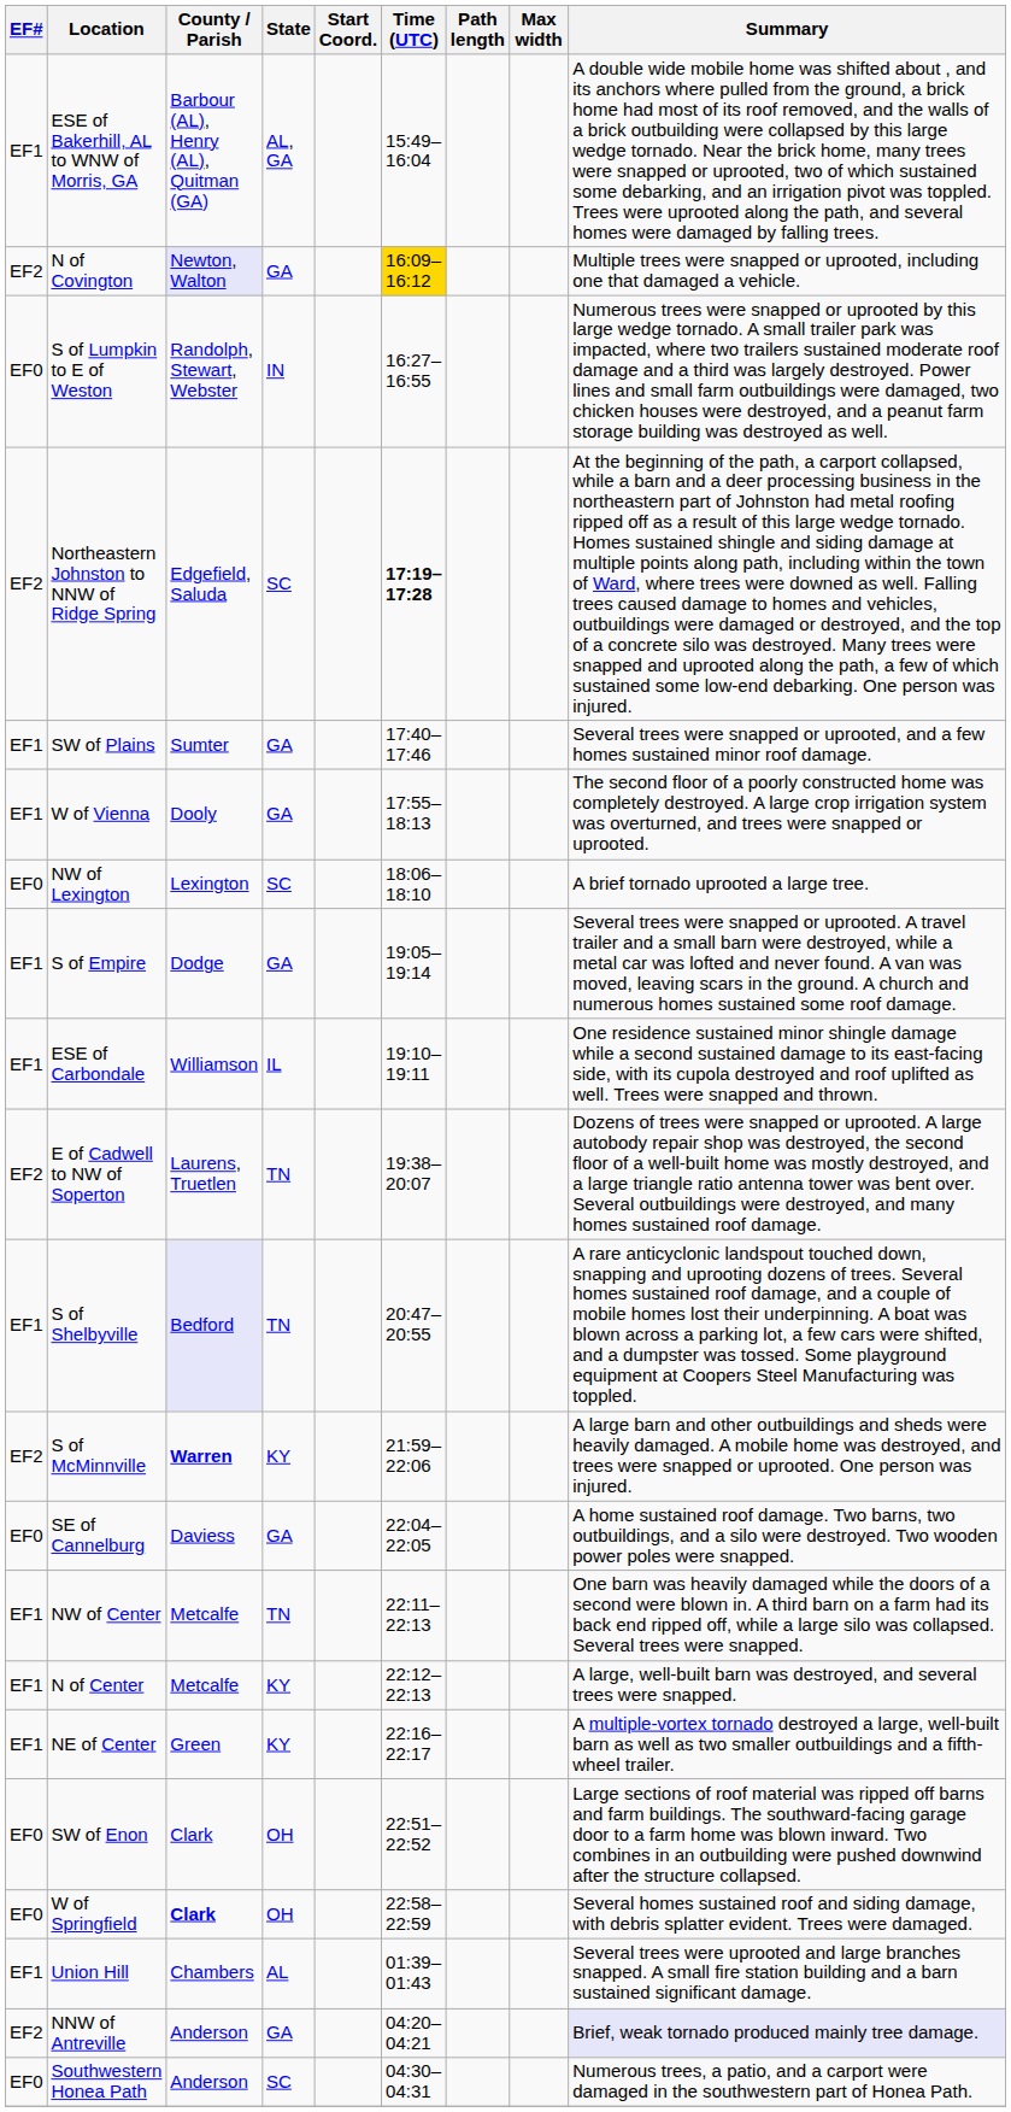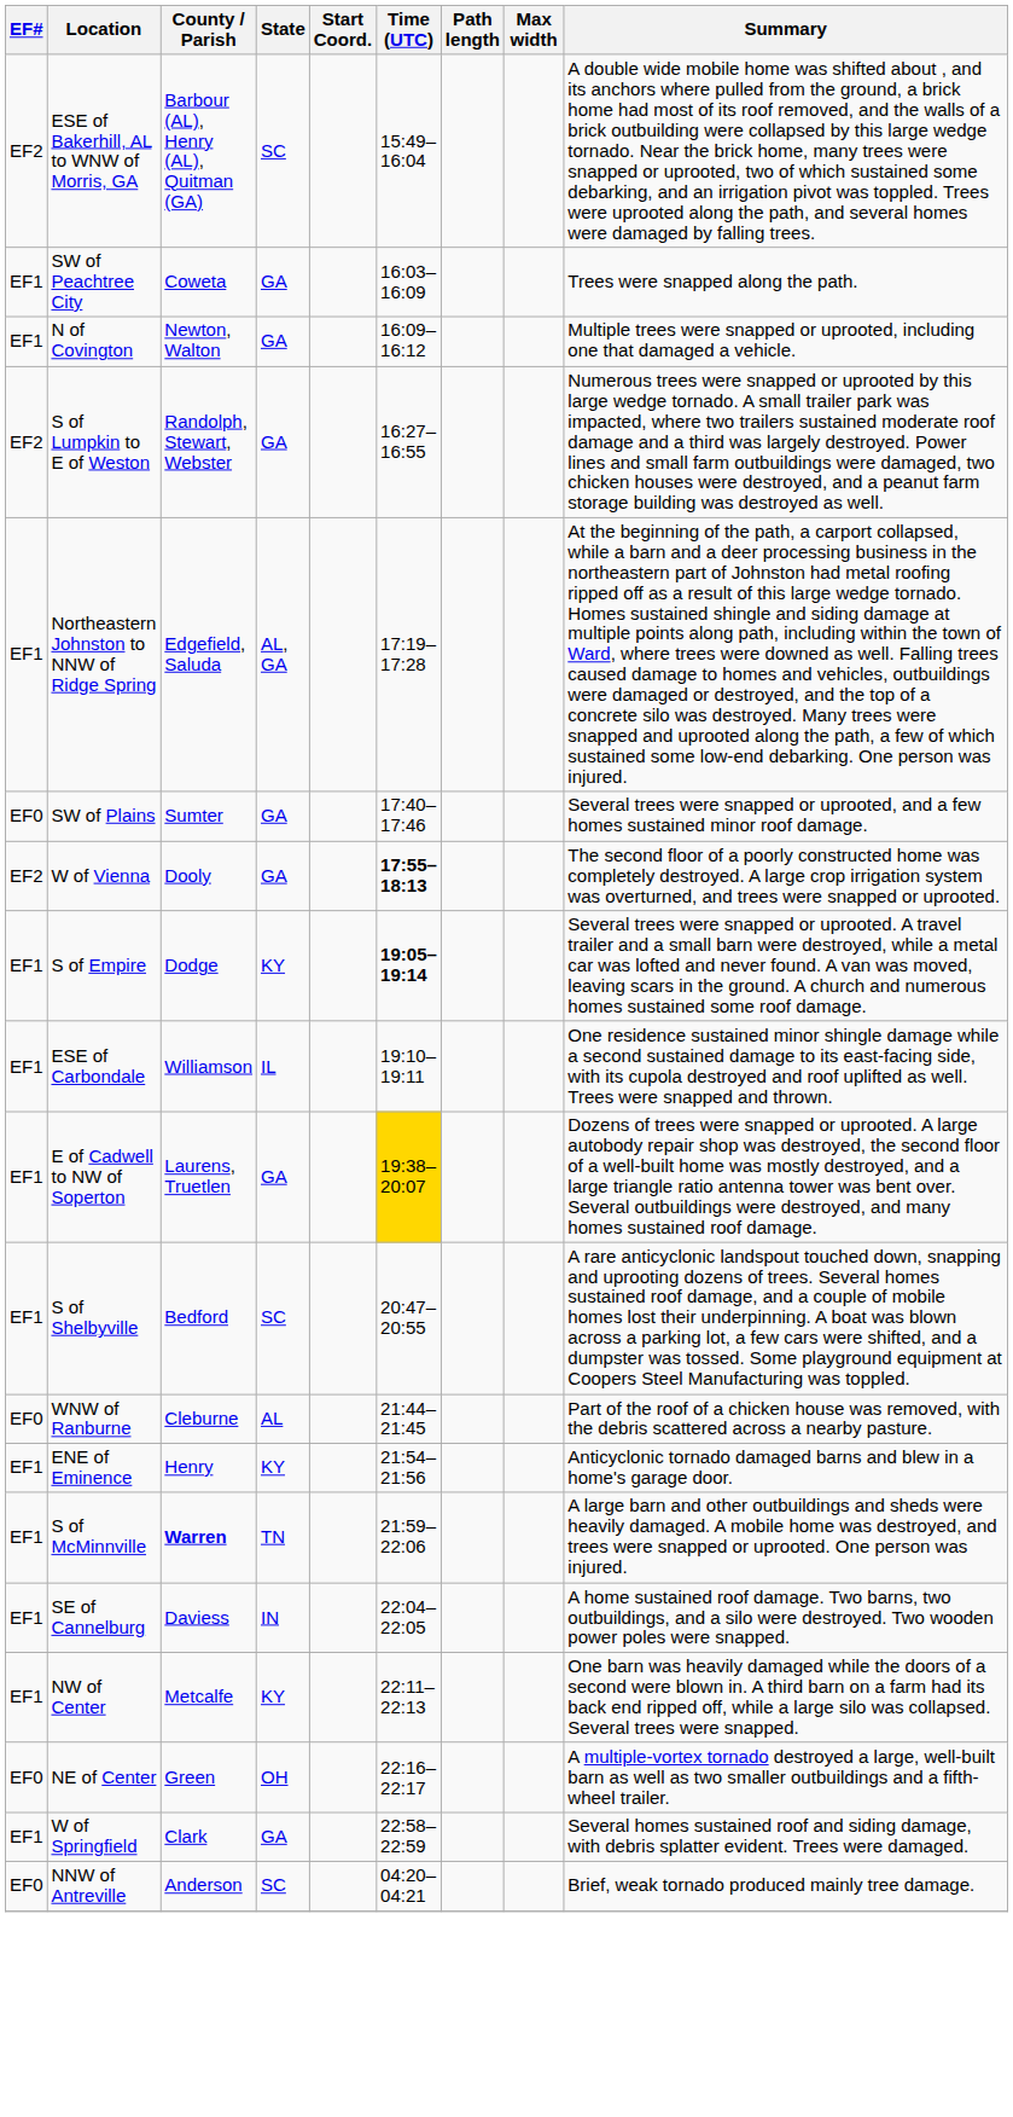ESE of Bakerhill, AL to WNW of Morris, GA | EF#: EF1 -> EF2
ESE of Bakerhill, AL to WNW of Morris, GA | State: AL, GA -> SC
+ row: EF1 | SW of Peachtree City | Coweta | GA | 16:03–16:09 | Trees were snapped along the path.
N of Covington | EF#: EF2 -> EF1
N of Covington | County / Parish: lavender background -> no background
N of Covington | Time (UTC): gold background -> no background
S of Lumpkin to E of Weston | EF#: EF0 -> EF2
S of Lumpkin to E of Weston | State: IN -> GA
Northeastern Johnston to NNW of Ridge Spring | EF#: EF2 -> EF1
Northeastern Johnston to NNW of Ridge Spring | State: SC -> AL, GA
Northeastern Johnston to NNW of Ridge Spring | Time (UTC): bold -> normal
SW of Plains | EF#: EF1 -> EF0
W of Vienna | EF#: EF1 -> EF2
W of Vienna | Time (UTC): normal -> bold
- row: EF0 | NW of Lexington | Lexington | SC | 18:06–18:10 | A brief tornado uprooted a large tree.
S of Empire | State: GA -> KY
S of Empire | Time (UTC): normal -> bold
E of Cadwell to NW of Soperton | EF#: EF2 -> EF1
E of Cadwell to NW of Soperton | State: TN -> GA
E of Cadwell to NW of Soperton | Time (UTC): no background -> gold background
S of Shelbyville | County / Parish: lavender background -> no background
S of Shelbyville | State: TN -> SC
+ row: EF0 | WNW of Ranburne | Cleburne | AL | 21:44–21:45 | Part of the roof of a chicken house was removed, with the debris scattered across a nearby pasture.
+ row: EF1 | ENE of Eminence | Henry | KY | 21:54–21:56 | Anticyclonic tornado damaged barns and blew in a home's garage door.
S of McMinnville | EF#: EF2 -> EF1
S of McMinnville | State: KY -> TN
SE of Cannelburg | EF#: EF0 -> EF1
SE of Cannelburg | State: GA -> IN
NW of Center | State: TN -> KY
- row: EF1 | N of Center | Metcalfe | KY | 22:12–22:13 | A large, well-built barn was destroyed, and several trees were snapped.
NE of Center | EF#: EF1 -> EF0
NE of Center | State: KY -> OH
- row: EF0 | SW of Enon | Clark | OH | 22:51–22:52 | Large sections of roof material was ripped off barns and farm buildings. The southward-facing garage door to a farm home was blown inward. Two combines in an outbuilding were pushed downwind after the structure collapsed.
W of Springfield | EF#: EF0 -> EF1
W of Springfield | County / Parish: bold -> normal
W of Springfield | State: OH -> GA
- row: EF1 | Union Hill | Chambers | AL | 01:39–01:43 | Several trees were uprooted and large branches snapped. A small fire station building and a barn sustained significant damage.
NNW of Antreville | EF#: EF2 -> EF0
NNW of Antreville | State: GA -> SC
NNW of Antreville | Summary: lavender background -> no background
- row: EF0 | Southwestern Honea Path | Anderson | SC | 04:30–04:31 | Numerous trees, a patio, and a carport were damaged in the southwestern part of Honea Path.
